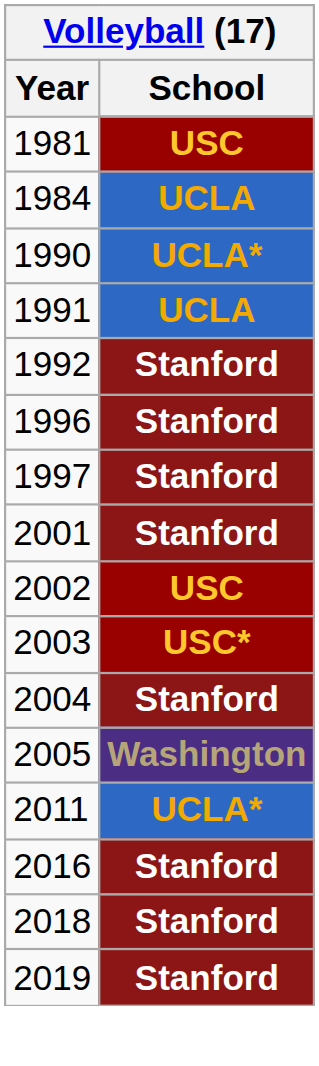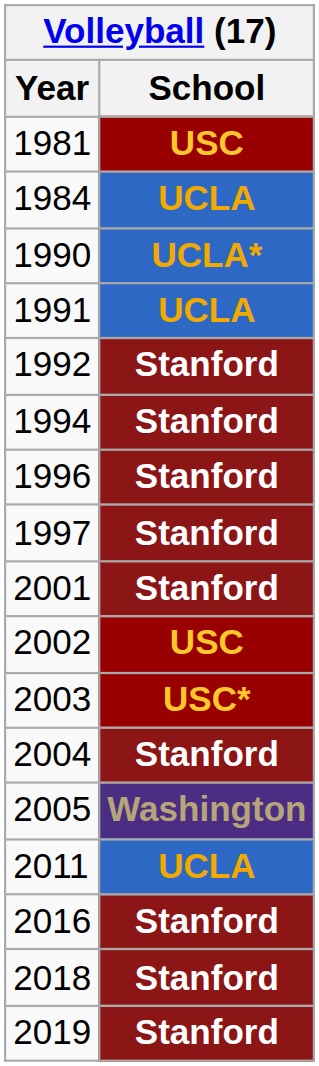+ row: 1994 | Stanford
2011 | School: UCLA* -> UCLA
